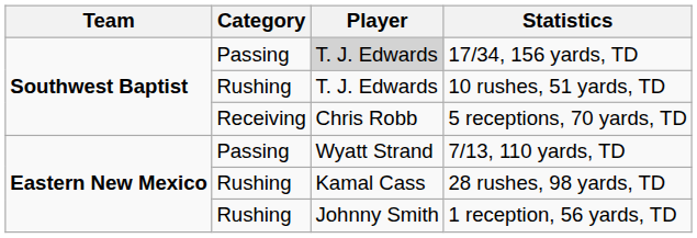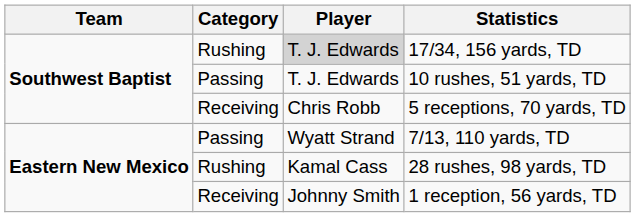17/34, 156 yards, TD | Category: Passing -> Rushing
10 rushes, 51 yards, TD | Category: Rushing -> Passing
1 reception, 56 yards, TD | Category: Rushing -> Receiving
